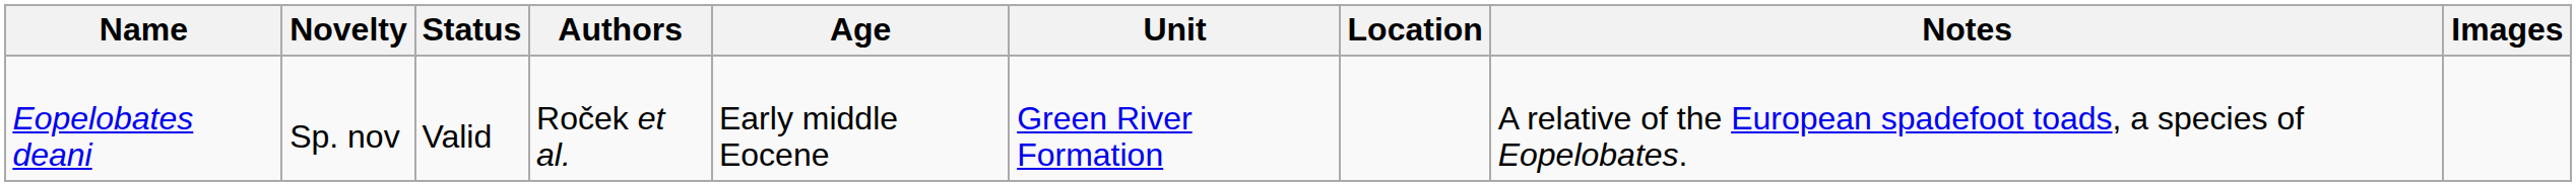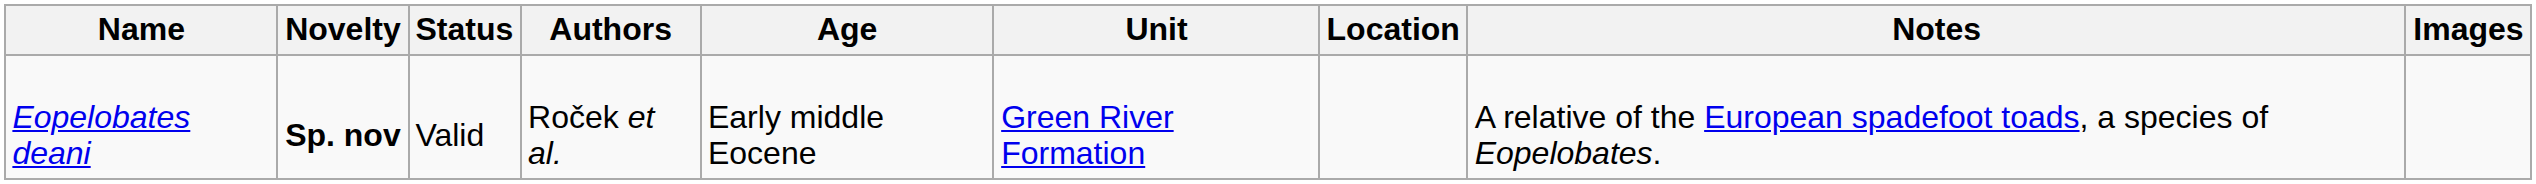Eopelobates deani | Novelty: normal -> bold
